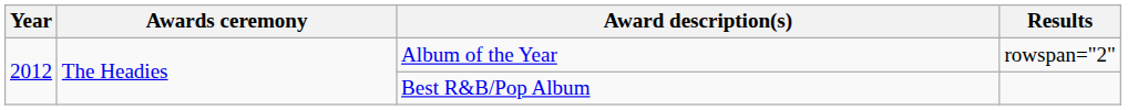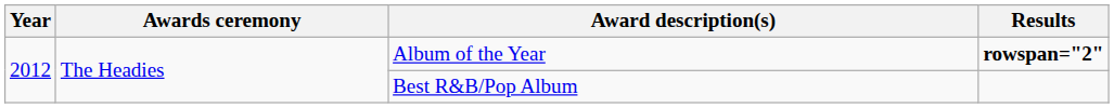Album of the Year | Results: normal -> bold
